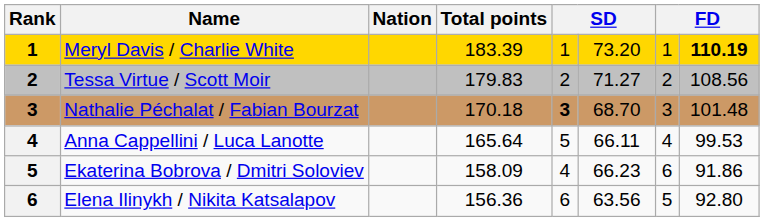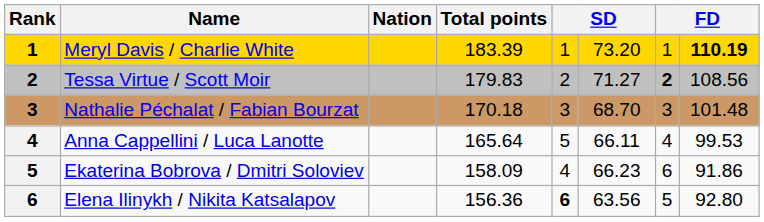Tessa Virtue / Scott Moir | column 7: normal -> bold
Nathalie Péchalat / Fabian Bourzat | column 5: bold -> normal
Elena Ilinykh / Nikita Katsalapov | column 5: normal -> bold
